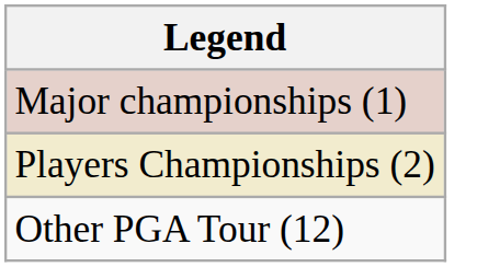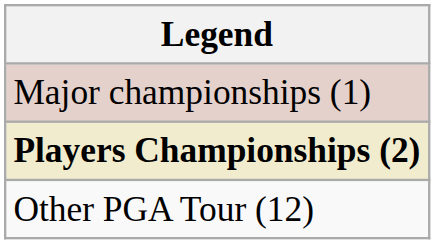row 3 | column 1: normal -> bold
